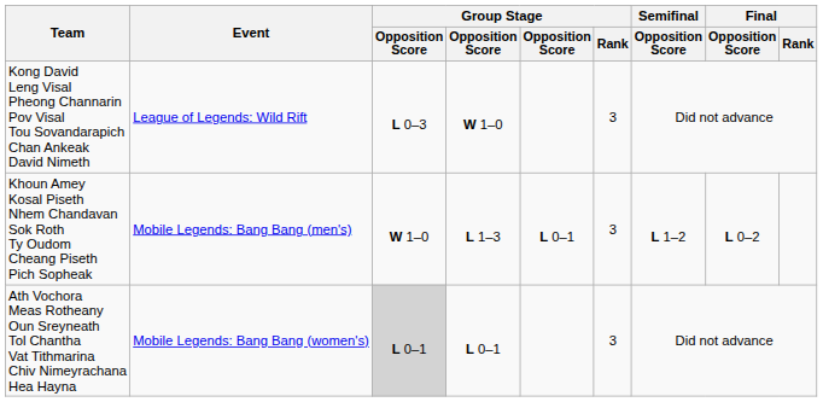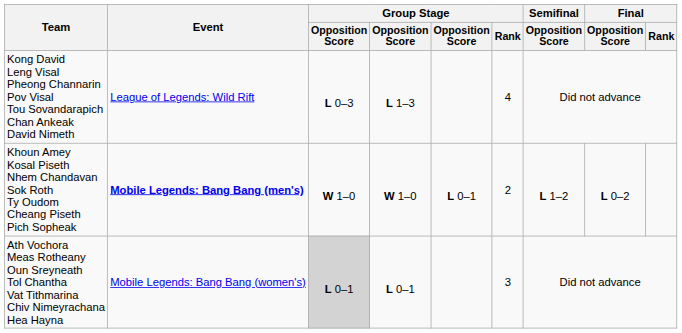row 3 | column 4: W 1–0 -> L 1–3
row 3 | Group Stage / Rank: 3 -> 4
row 4 | Event: normal -> bold
row 4 | column 4: L 1–3 -> W 1–0
row 4 | Group Stage / Rank: 3 -> 2
